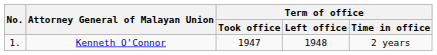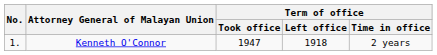Kenneth O'Connor | Term of office / Left office: 1948 -> 1918
